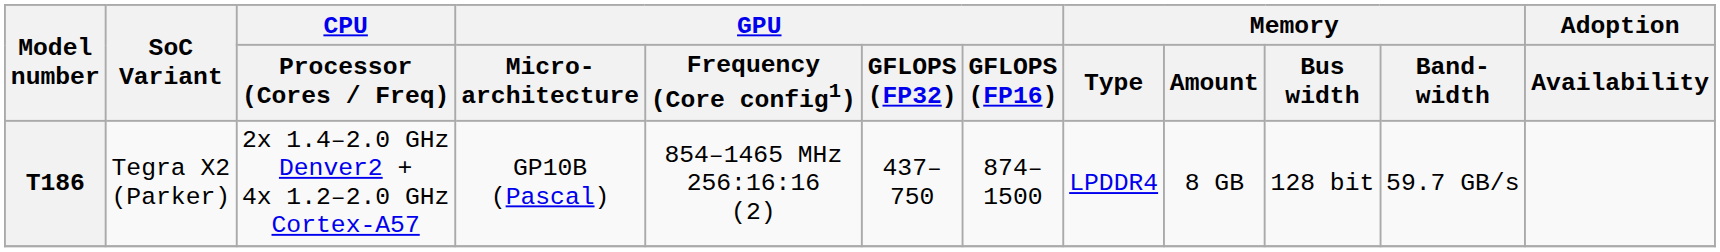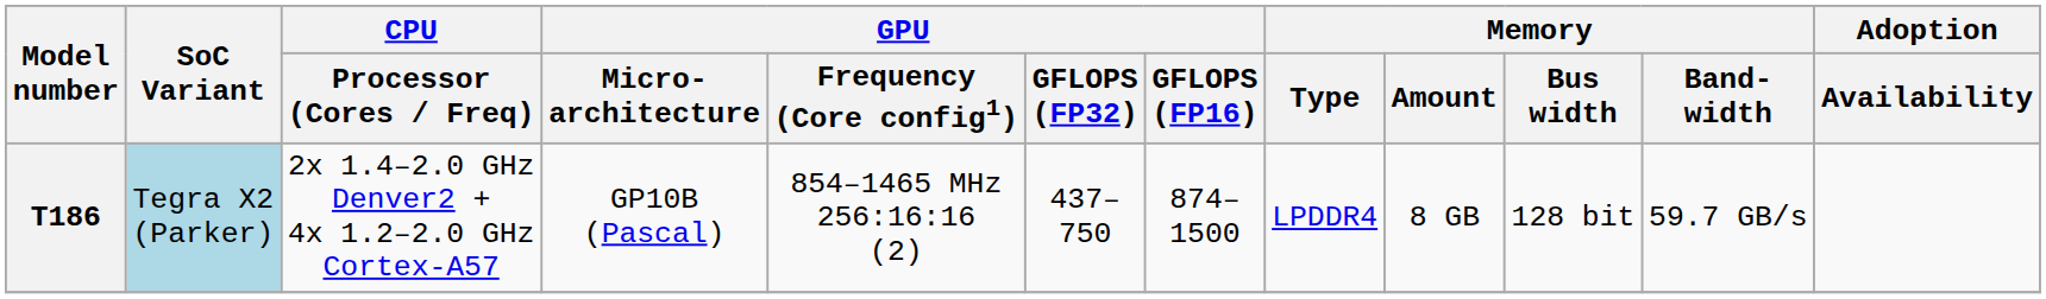T186 | SoC Variant: no background -> lightblue background
